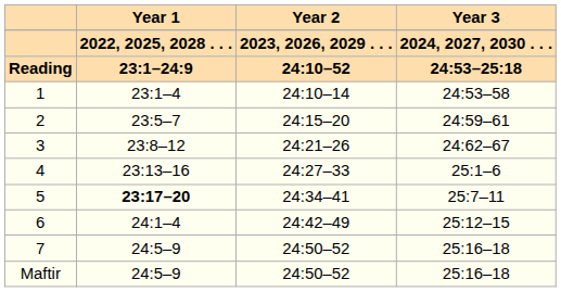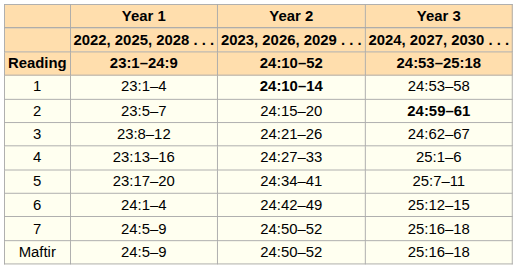1 | Year 2: normal -> bold
2 | Year 3: normal -> bold
5 | Year 1: bold -> normal
